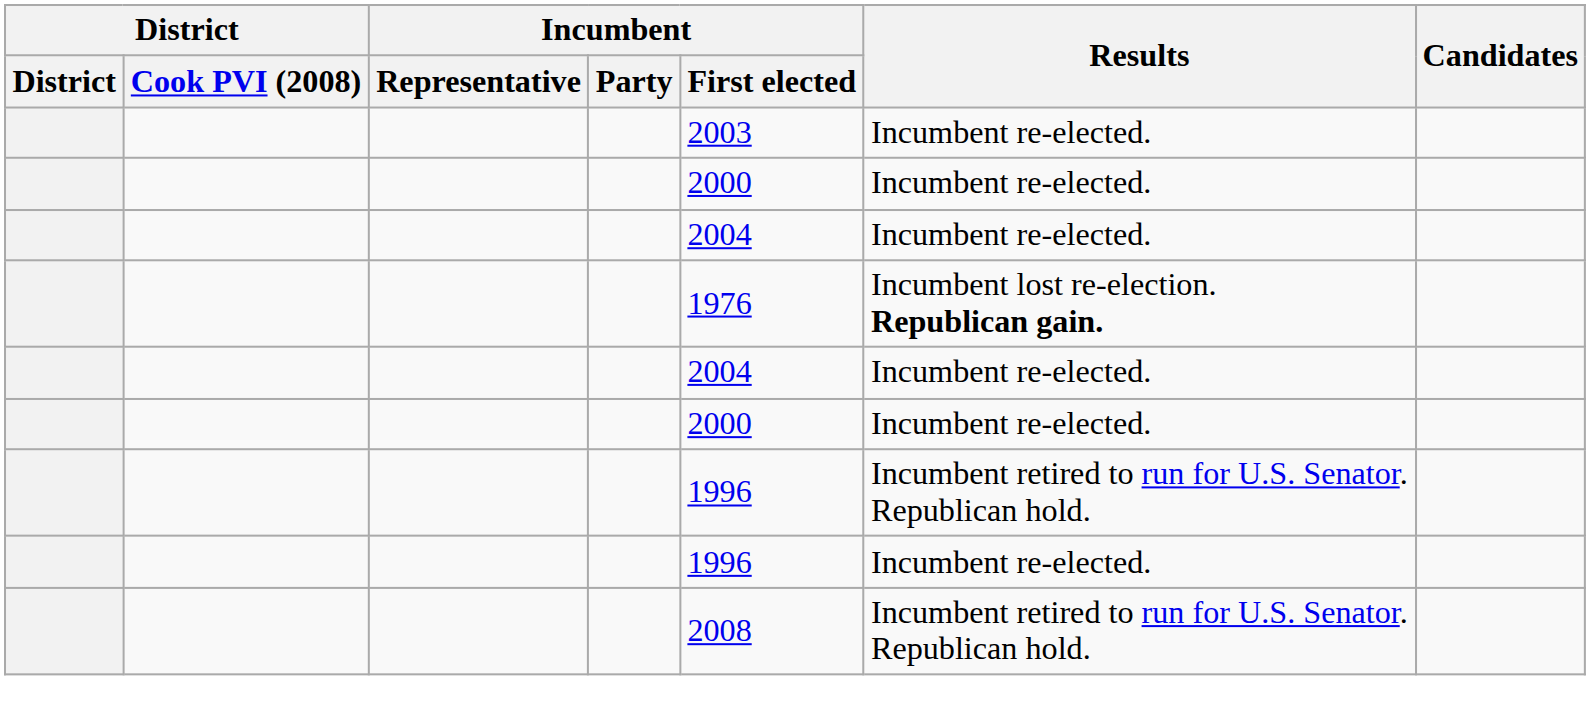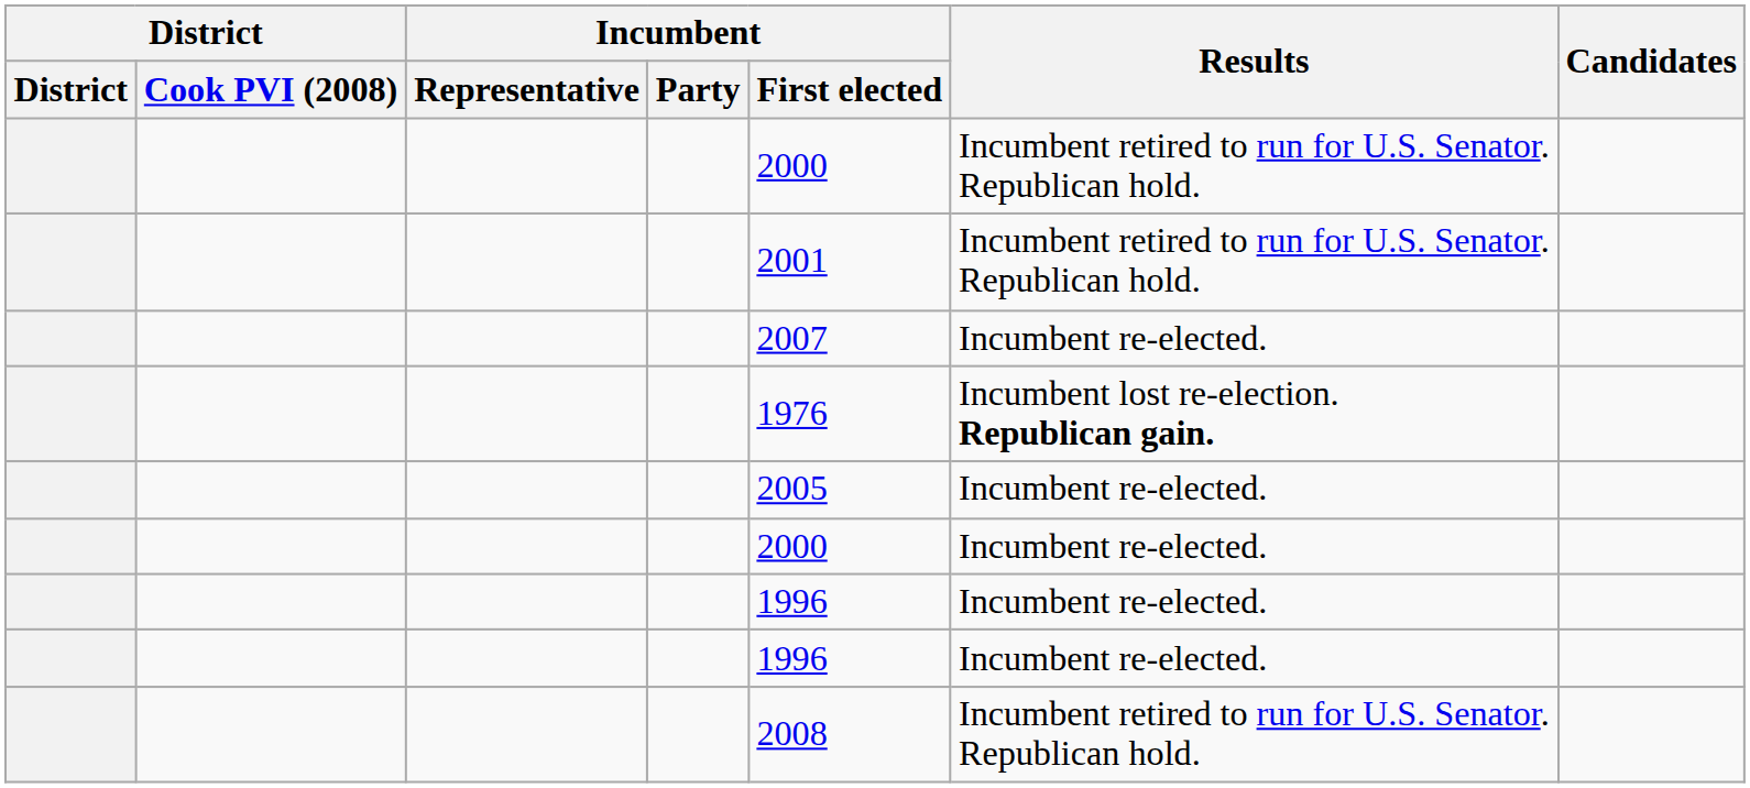row 3 | Incumbent / First elected: 2003 -> 2000
row 3 | Results: Incumbent re-elected. -> Incumbent retired to run for U.S. Senator. Republican hold.
row 4 | Incumbent / First elected: 2000 -> 2001
row 4 | Results: Incumbent re-elected. -> Incumbent retired to run for U.S. Senator. Republican hold.
row 5 | Incumbent / First elected: 2004 -> 2007
row 7 | Incumbent / First elected: 2004 -> 2005
row 9 | Results: Incumbent retired to run for U.S. Senator. Republican hold. -> Incumbent re-elected.
